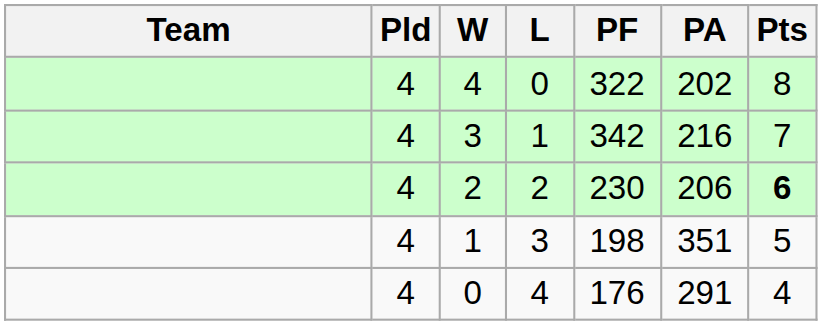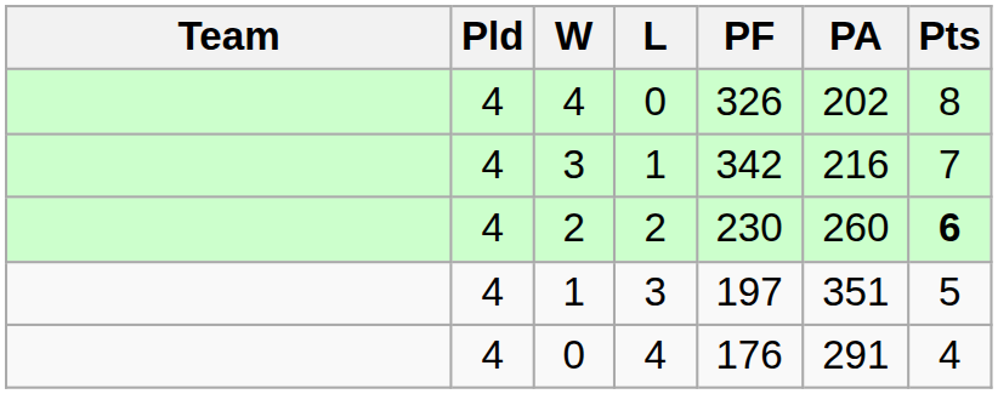row 2 | PF: 322 -> 326
row 4 | PA: 206 -> 260
row 5 | PF: 198 -> 197
